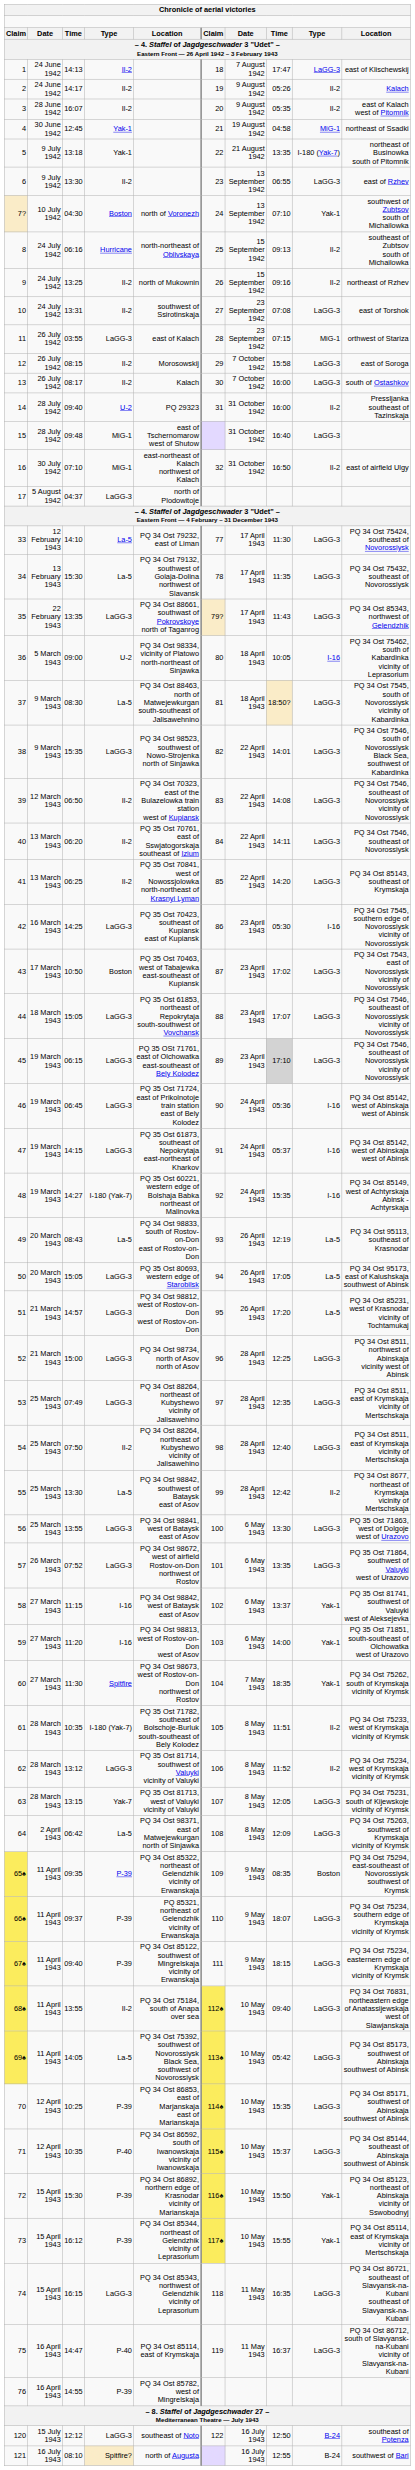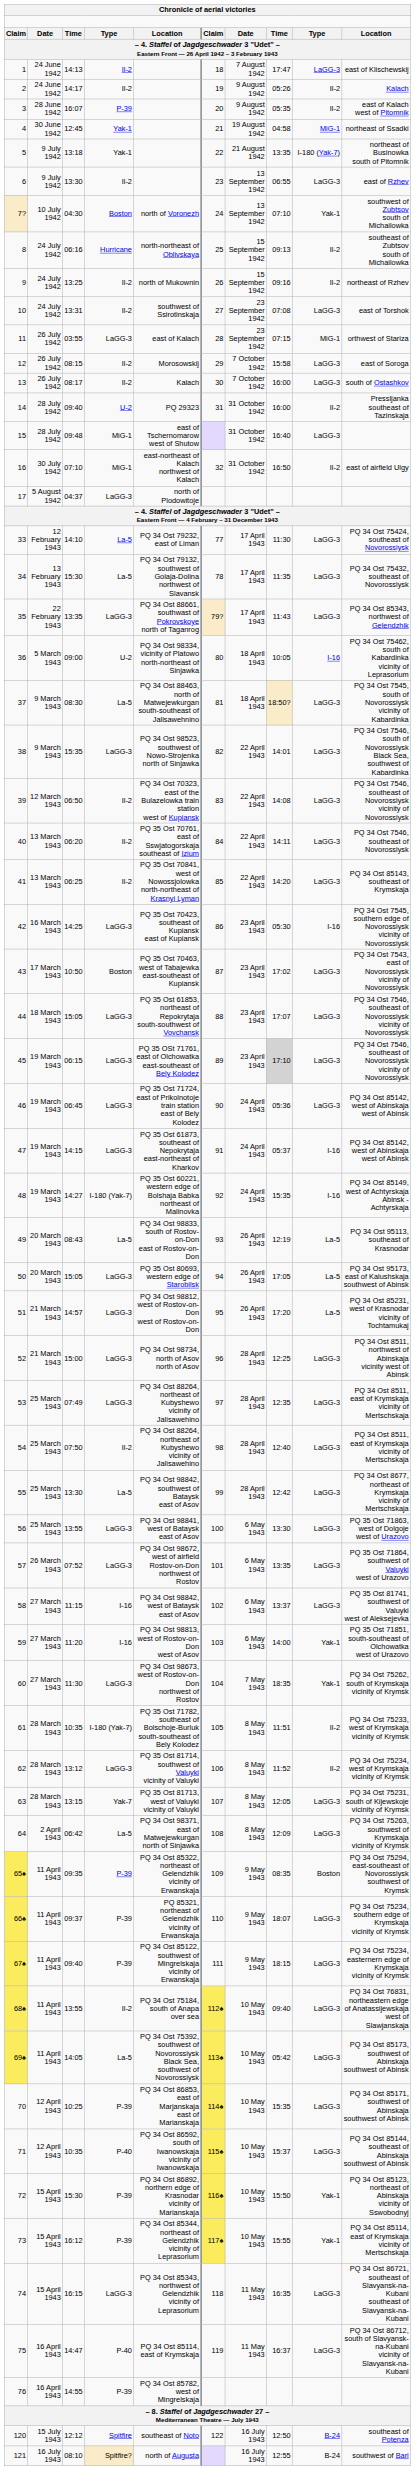3 | column 4: Il-2 -> P-39
46 | column 9: I-16 -> LaGG-3
55 | column 9: Il-2 -> LaGG-3
58 | column 9: Yak-1 -> LaGG-3
60 | column 4: Spitfire -> LaGG-3
120 | column 4: LaGG-3 -> Spitfire
